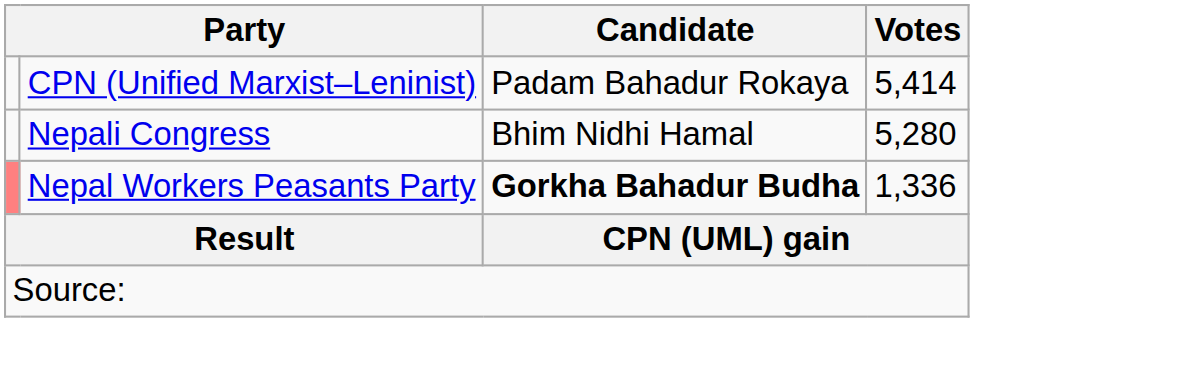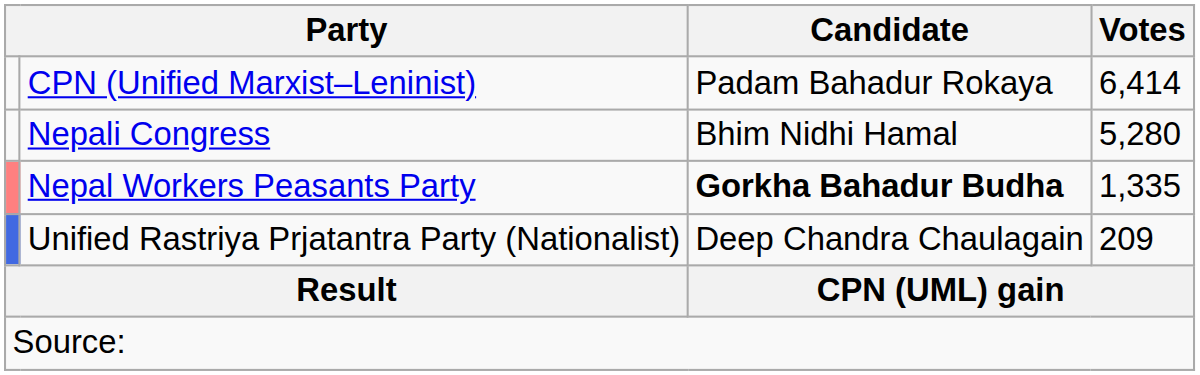CPN (Unified Marxist–Leninist) | Votes: 5,414 -> 6,414
Nepal Workers Peasants Party | Votes: 1,336 -> 1,335
+ row: Unified Rastriya Prjatantra Party (Nationalist) | Deep Chandra Chaulagain | 209
